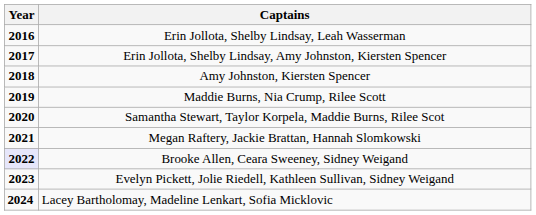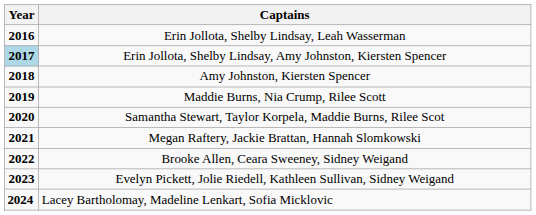Erin Jollota, Shelby Lindsay, Amy Johnston, Kiersten Spencer | Year: no background -> lightblue background
Brooke Allen, Ceara Sweeney, Sidney Weigand | Year: lavender background -> no background
